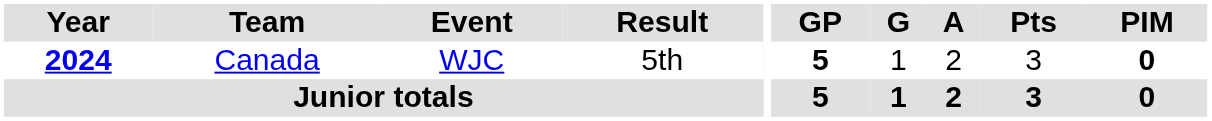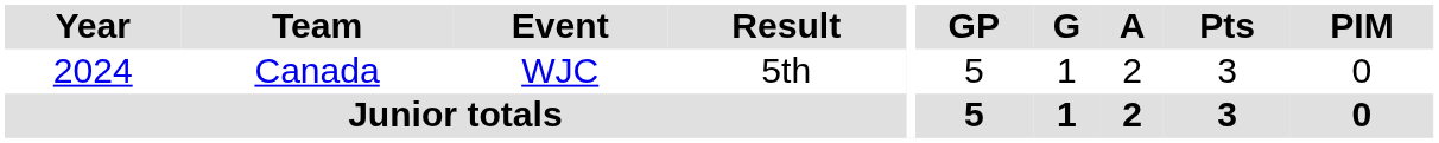Canada | Year: bold -> normal
Canada | GP: bold -> normal
Canada | PIM: bold -> normal
